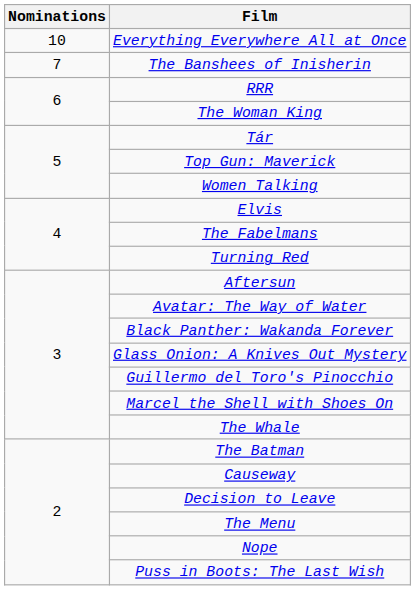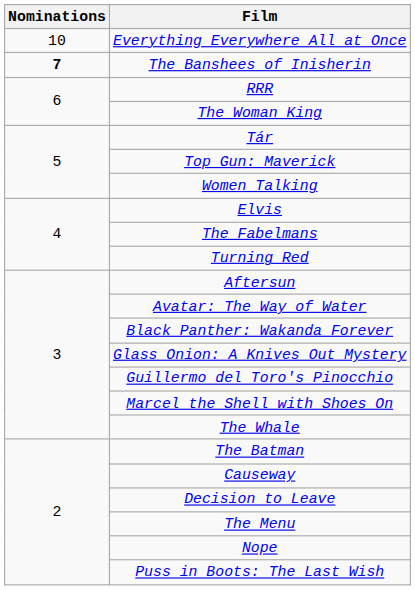The Banshees of Inisherin | Nominations: normal -> bold
